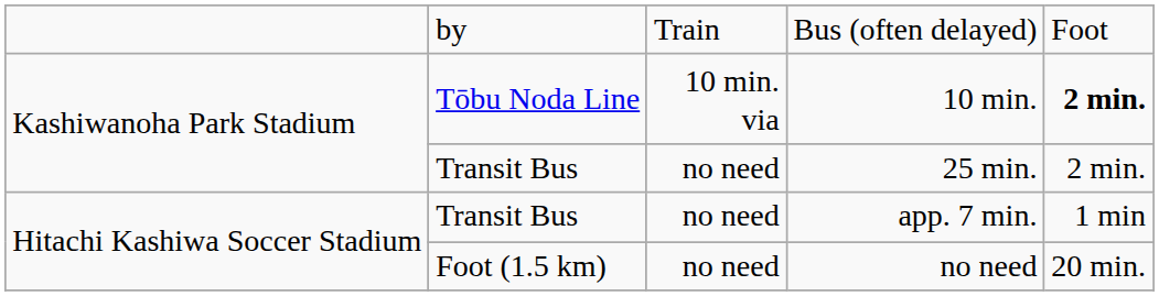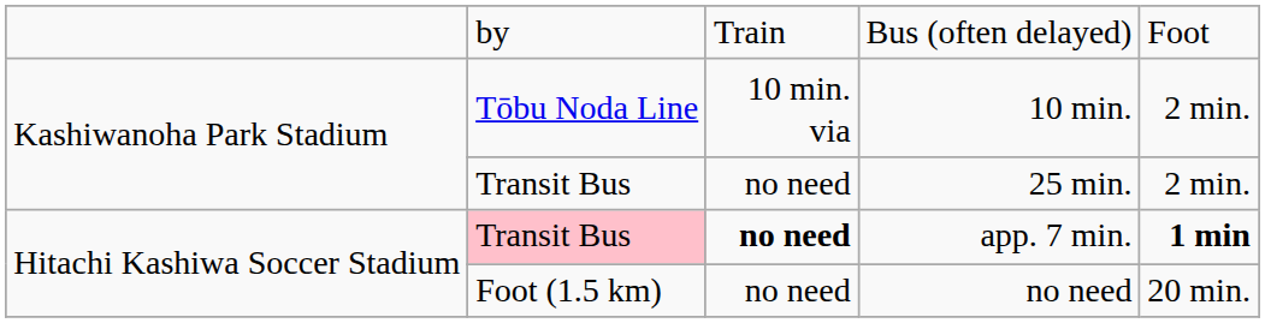10 min. | column 5: bold -> normal
app. 7 min. | column 2: no background -> pink background
app. 7 min. | column 3: normal -> bold
app. 7 min. | column 5: normal -> bold
